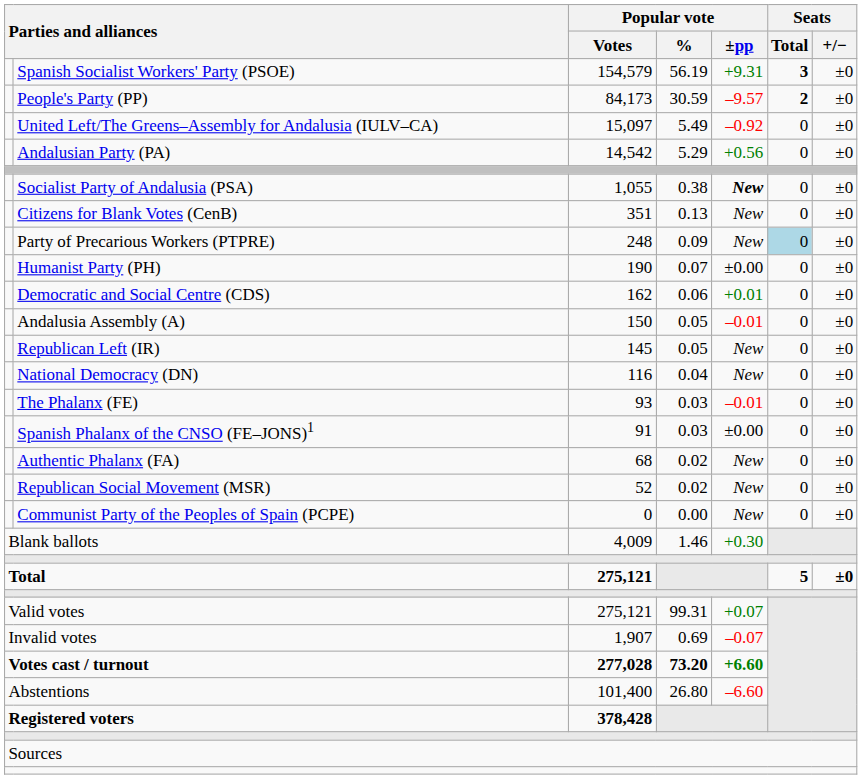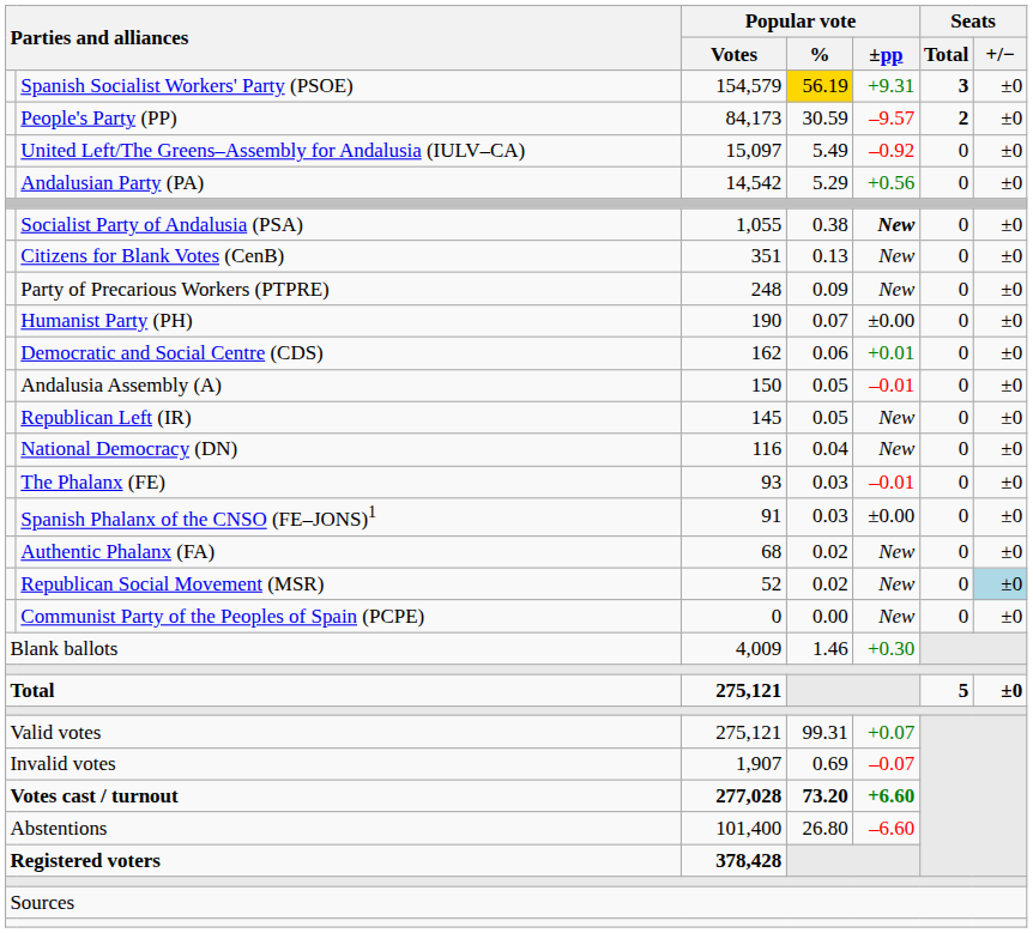Spanish Socialist Workers' Party (PSOE) | Popular vote / %: no background -> gold background
Party of Precarious Workers (PTPRE) | Seats / Total: lightblue background -> no background
Republican Social Movement (MSR) | Seats / +/−: no background -> lightblue background
